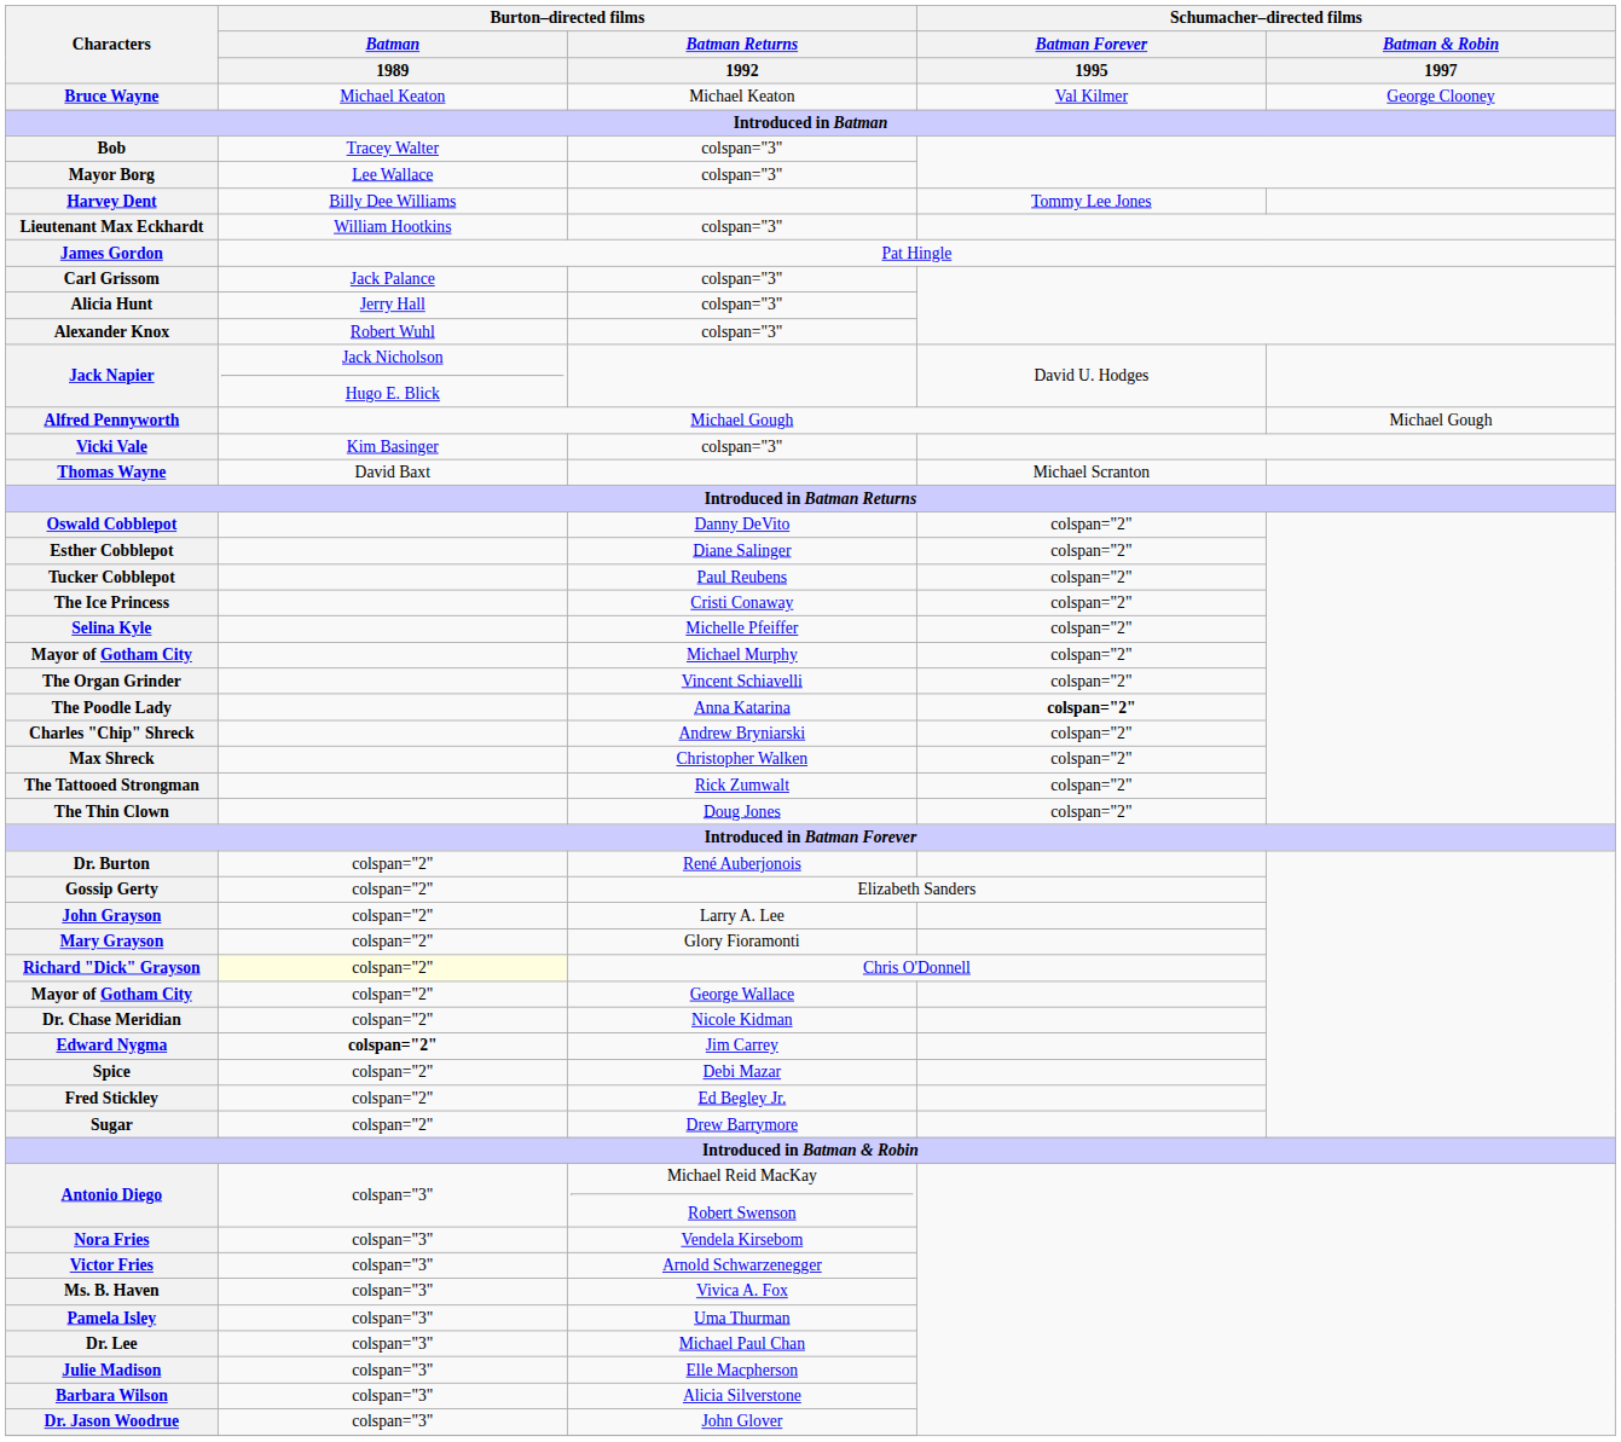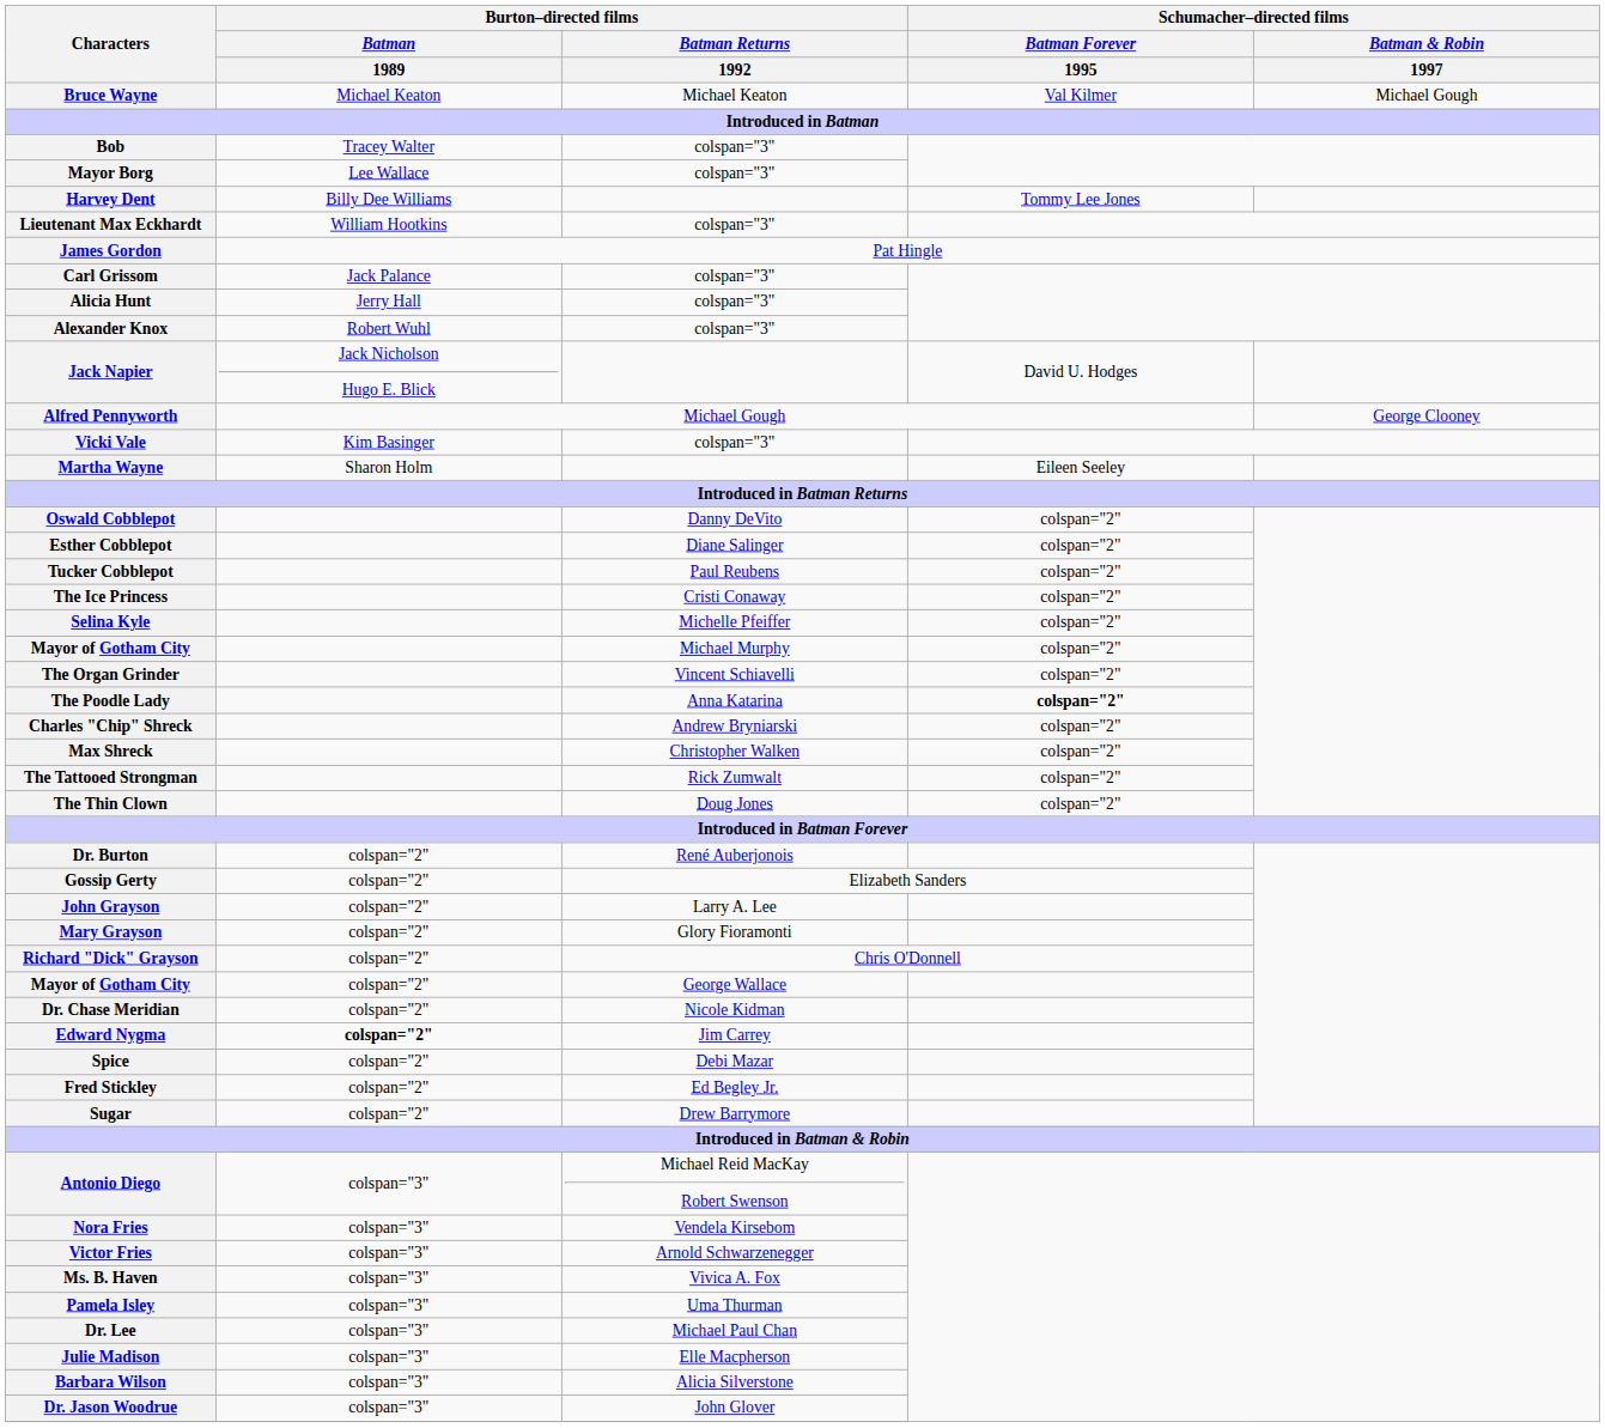Bruce Wayne | Schumacher–directed films / Batman & Robin / 1997: George Clooney -> Michael Gough
Alfred Pennyworth | Schumacher–directed films / Batman & Robin / 1997: Michael Gough -> George Clooney
+ row: Martha Wayne | Sharon Holm | Eileen Seeley
- row: Thomas Wayne | David Baxt | Michael Scranton
Richard "Dick" Grayson | Burton–directed films / Batman / 1989: lightyellow background -> no background
